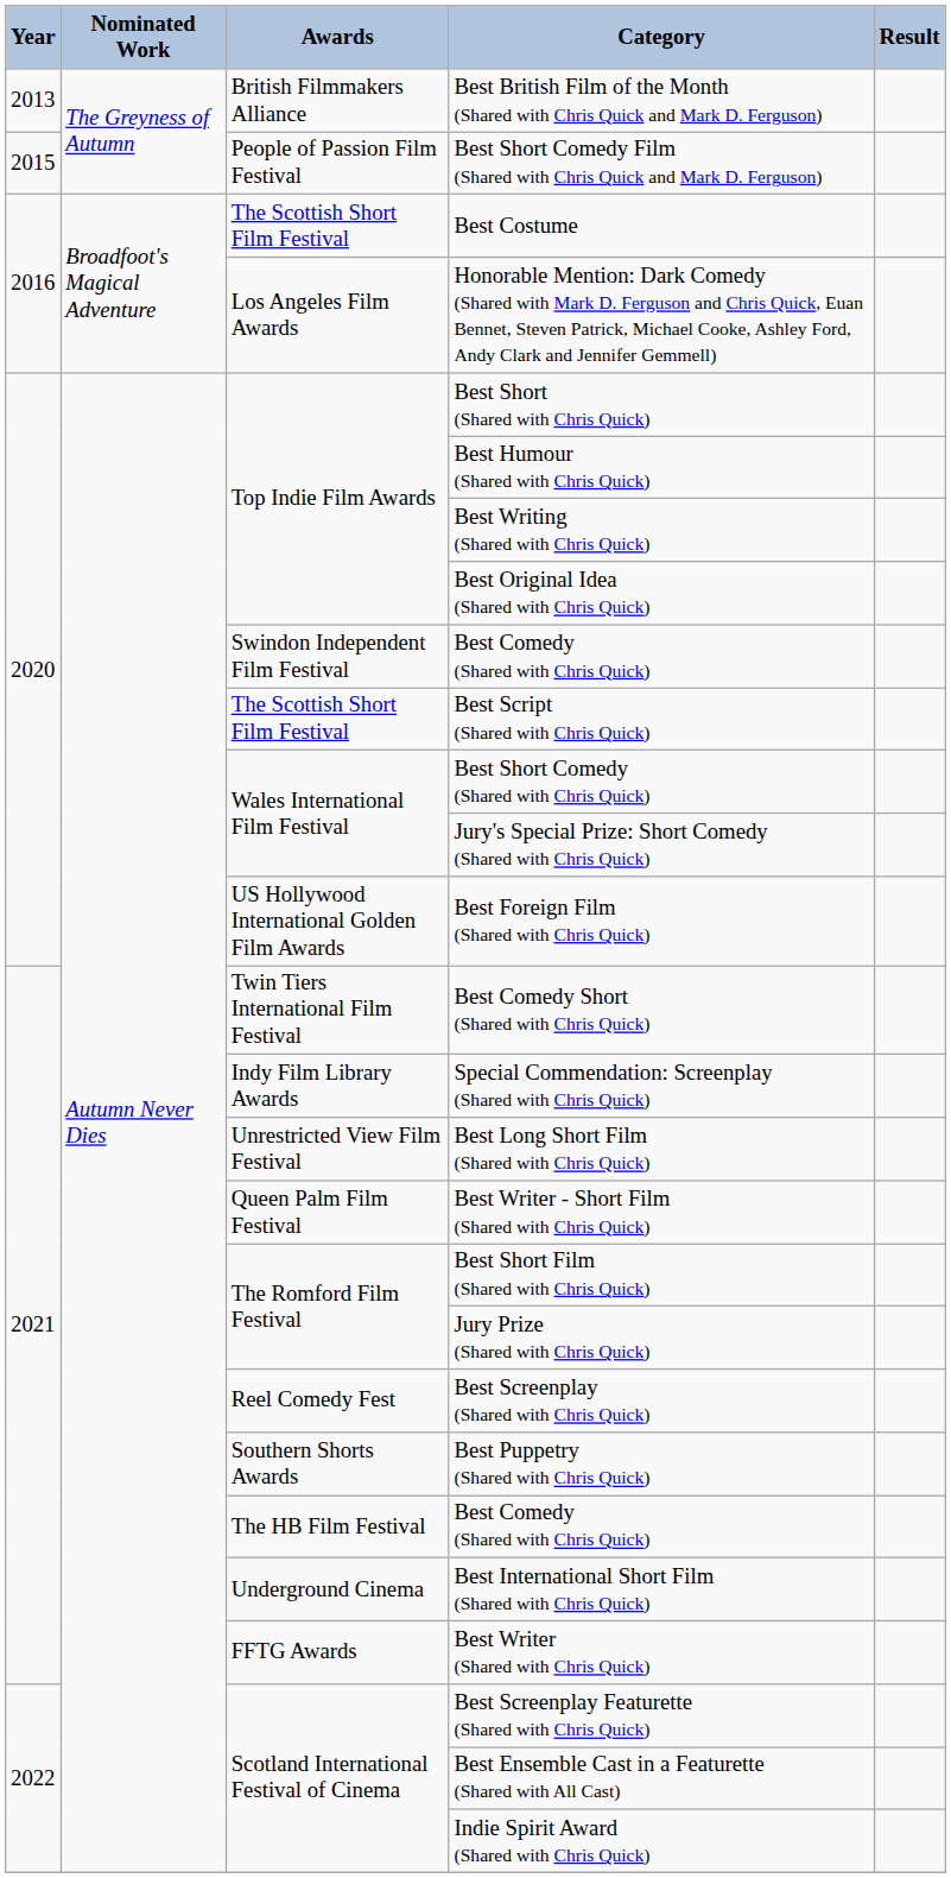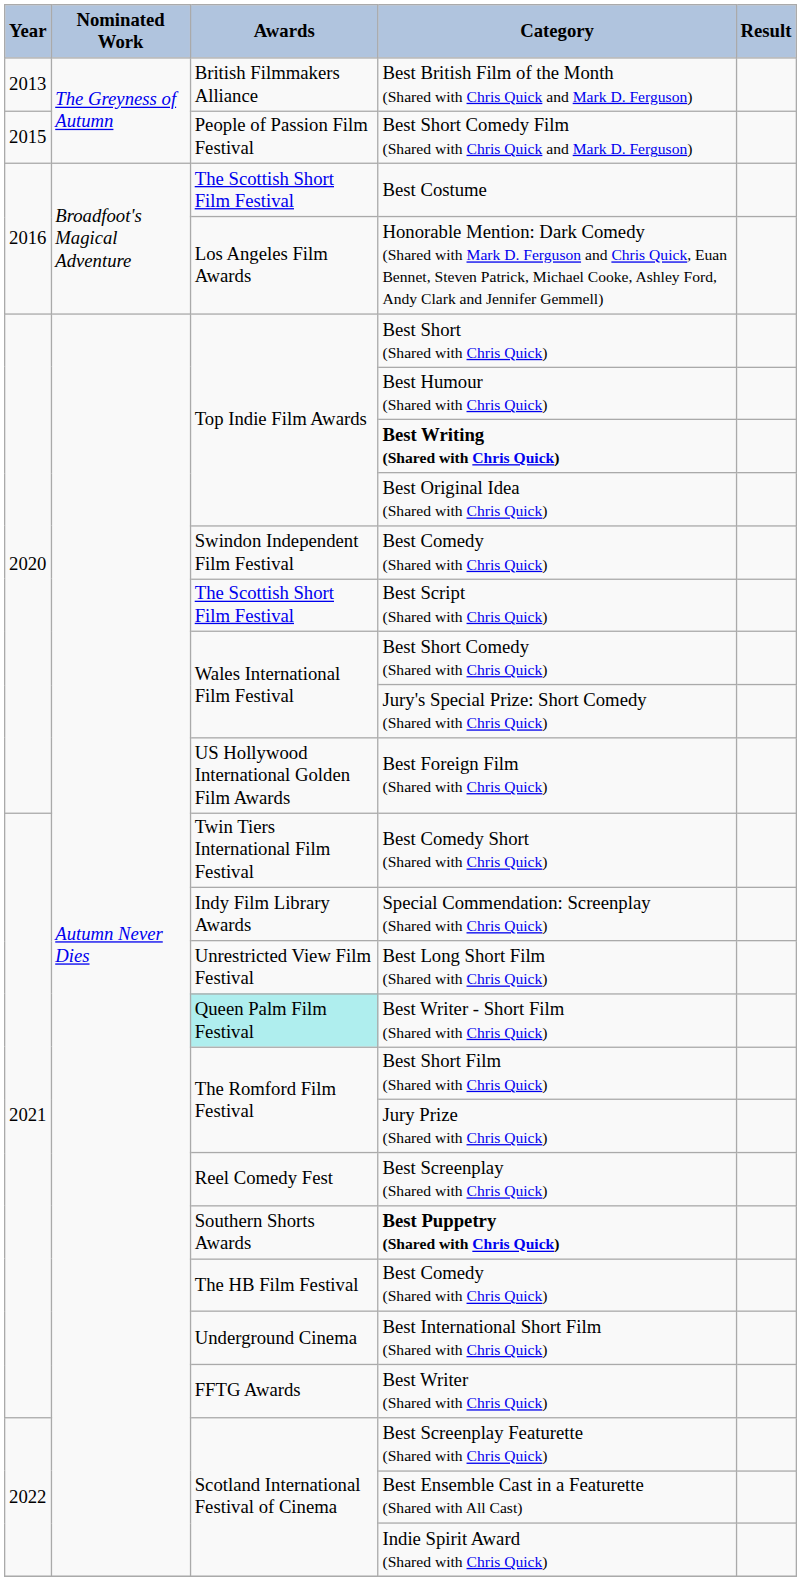Best Writing (Shared with Chris Quick) | Category: normal -> bold
Best Writer - Short Film (Shared with Chris Quick) | Awards: no background -> paleturquoise background
Best Puppetry (Shared with Chris Quick) | Category: normal -> bold
